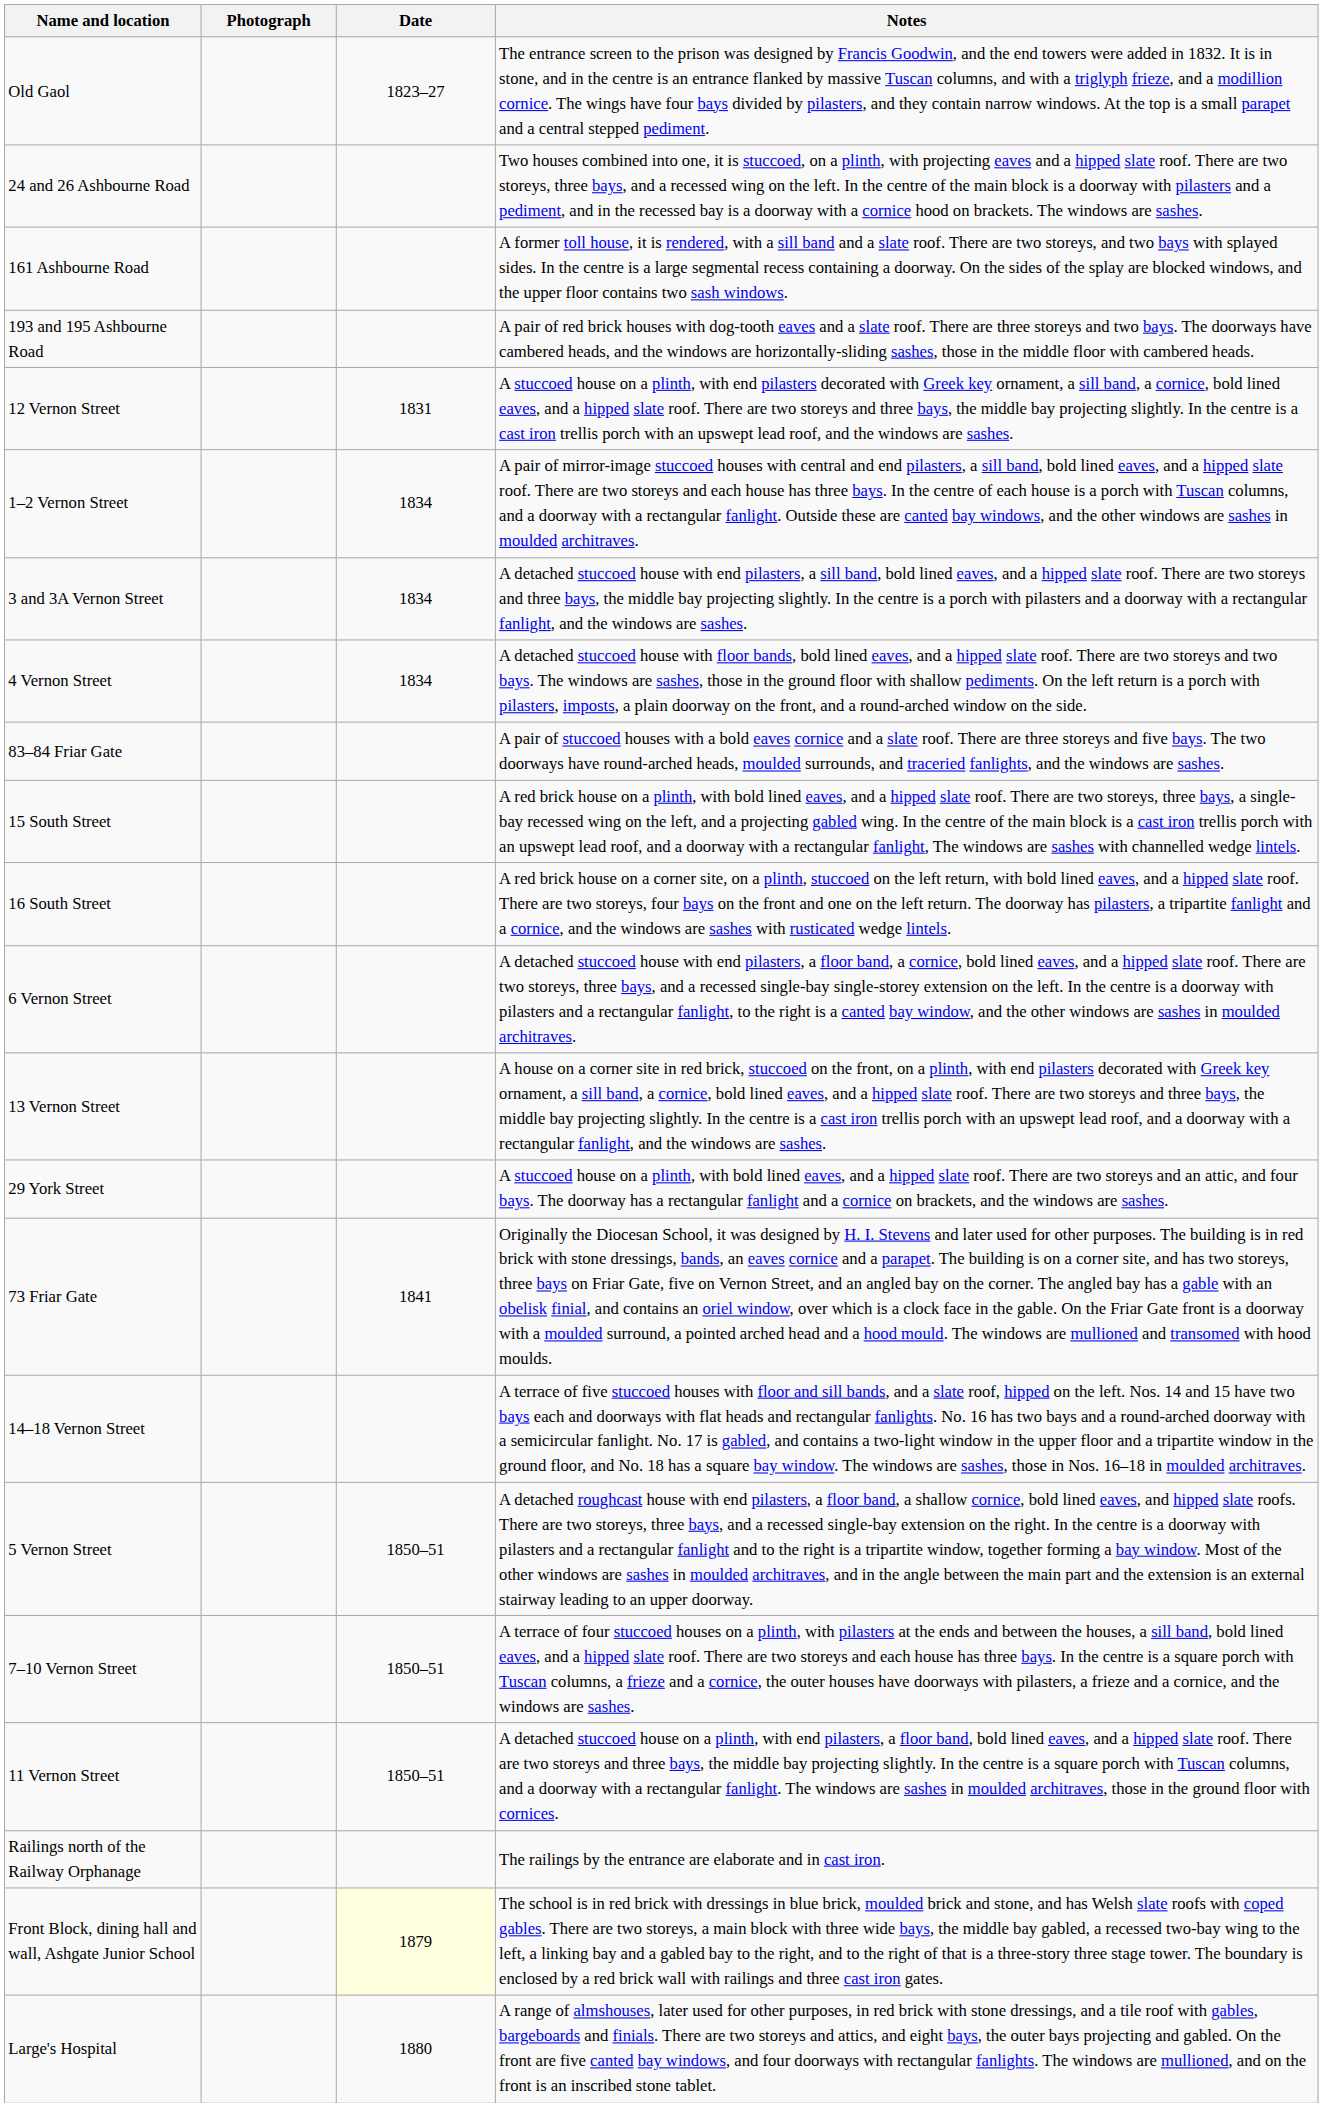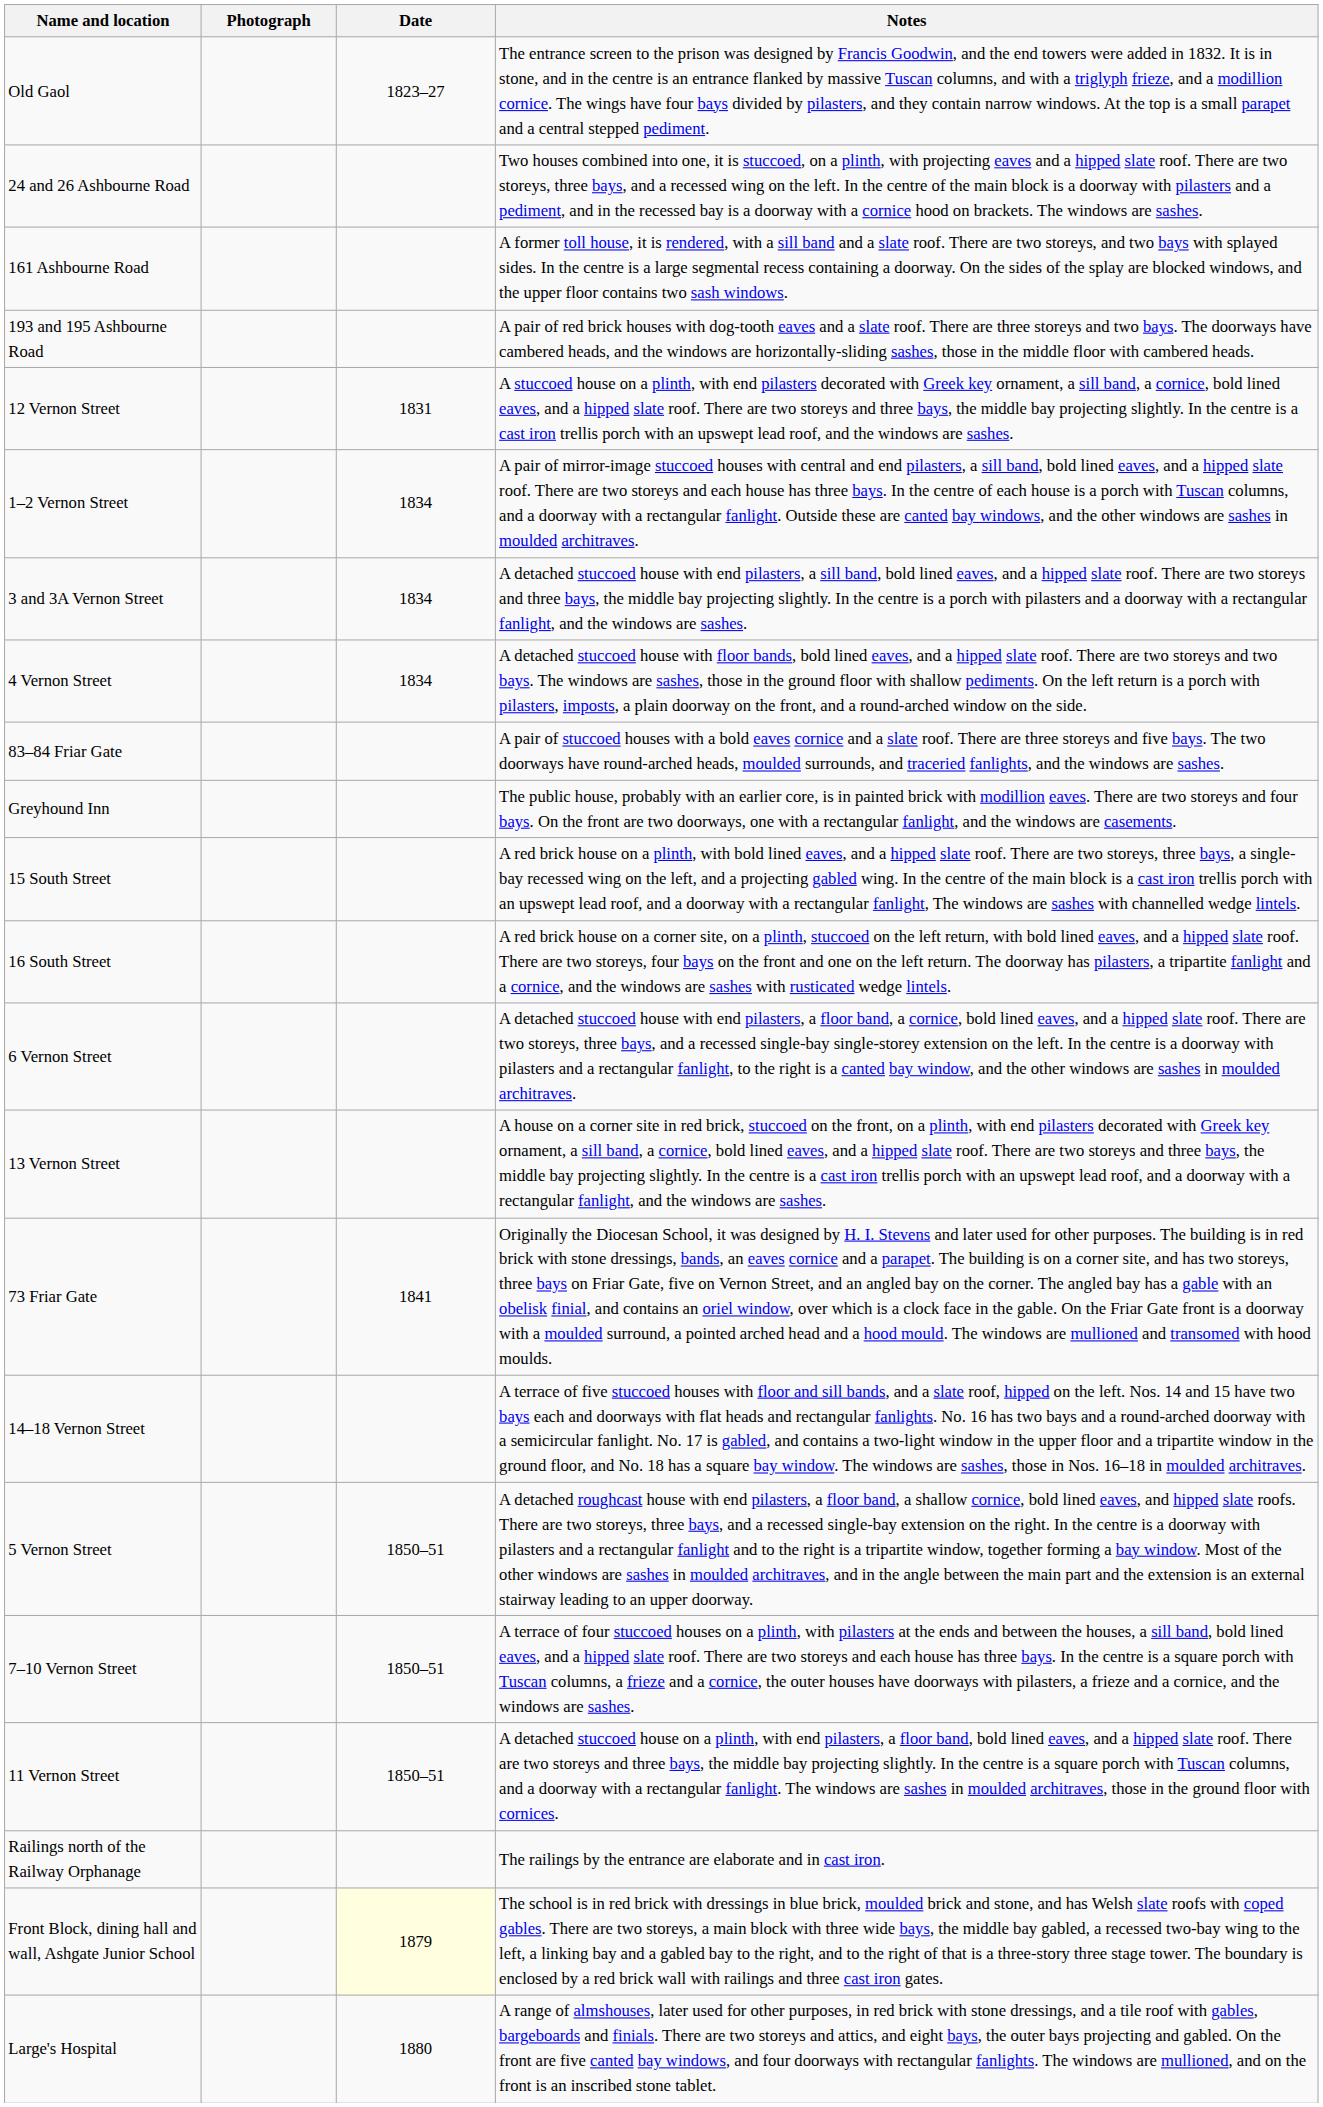+ row: Greyhound Inn | The public house, probably with an earlier core, is in painted brick with modillion eaves. There are two storeys and four bays. On the front are two doorways, one with a rectangular fanlight, and the windows are casements.
- row: 29 York Street | A stuccoed house on a plinth, with bold lined eaves, and a hipped slate roof. There are two storeys and an attic, and four bays. The doorway has a rectangular fanlight and a cornice on brackets, and the windows are sashes.
